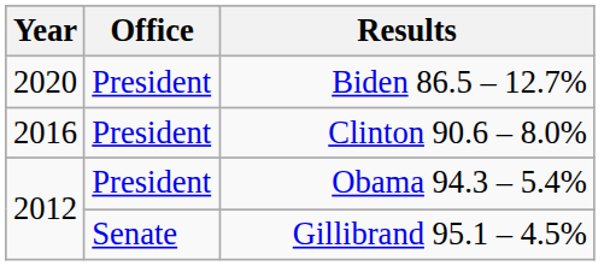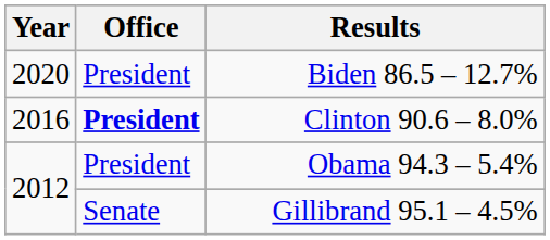Clinton 90.6 – 8.0% | Office: normal -> bold
